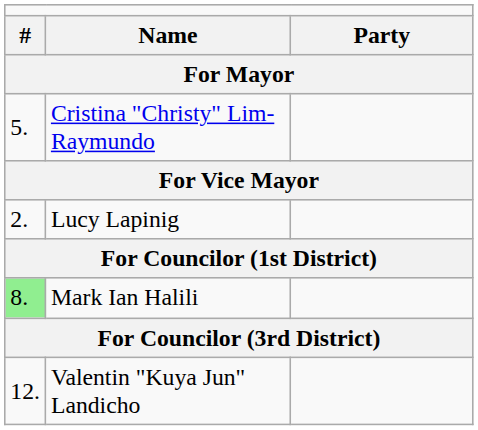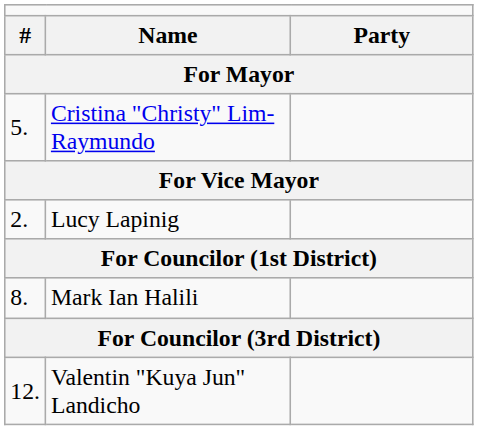Mark Ian Halili | column 1: lightgreen background -> no background
